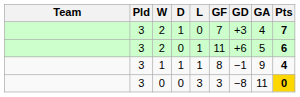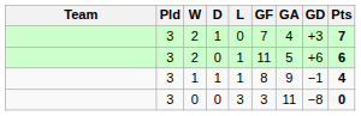columns swapped: GA <-> GD
row 5 | Pts: gold background -> no background
